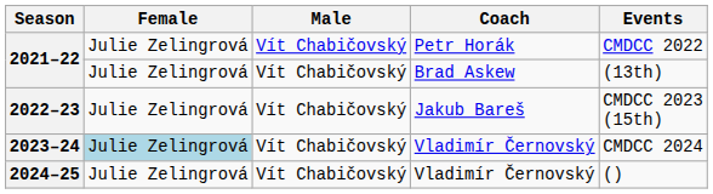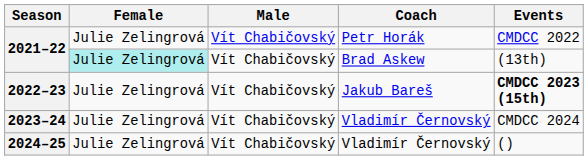2021–22 / Brad Askew | Female: no background -> paleturquoise background
2022–23 | Events: normal -> bold
2023–24 | Female: lightblue background -> no background
